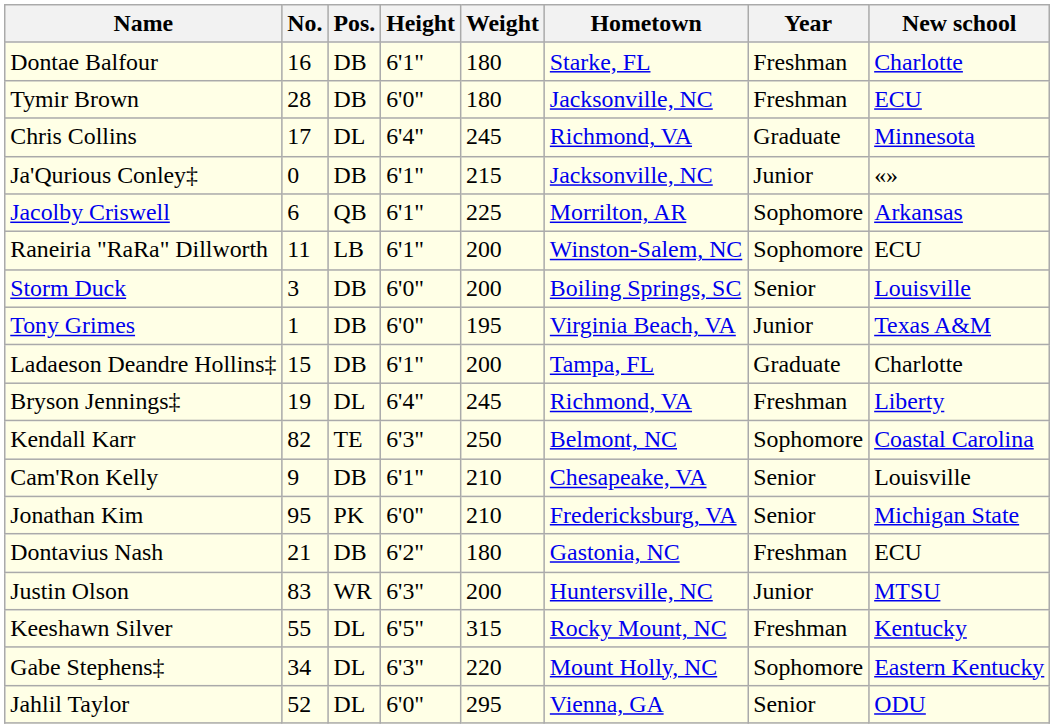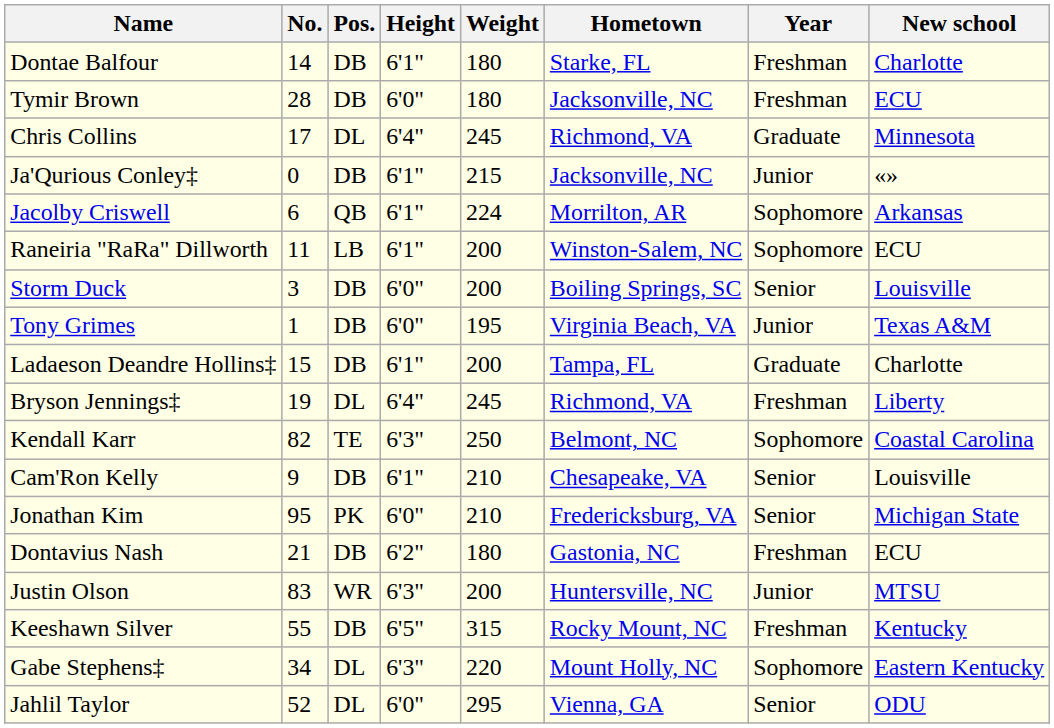Dontae Balfour | No.: 16 -> 14
Jacolby Criswell | Weight: 225 -> 224
Keeshawn Silver | Pos.: DL -> DB
